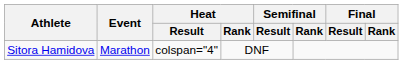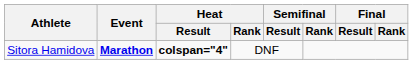Sitora Hamidova | Event: normal -> bold
Sitora Hamidova | Heat / Result: normal -> bold
